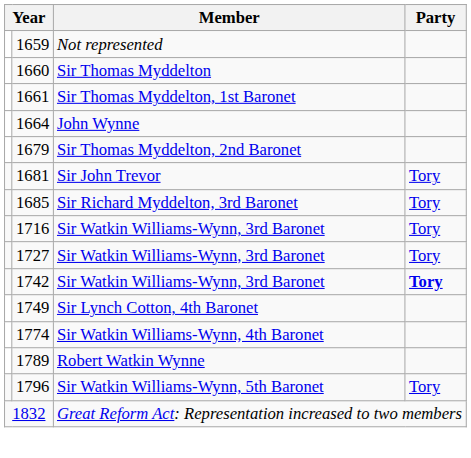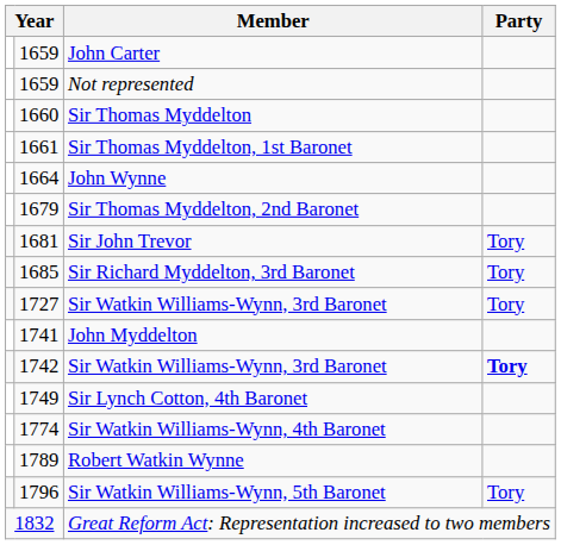+ row: 1659 | John Carter
- row: 1716 | Sir Watkin Williams-Wynn, 3rd Baronet | Tory
+ row: 1741 | John Myddelton
